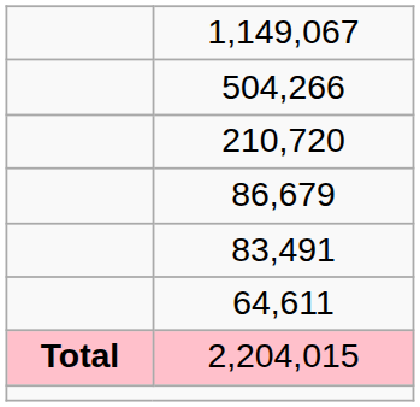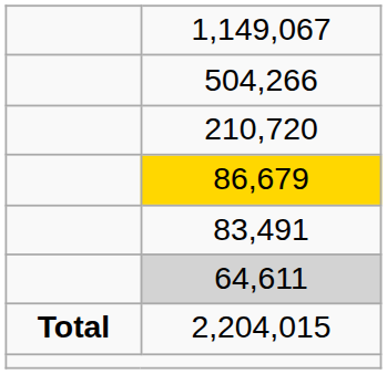86,679 | column 2: no background -> gold background
64,611 | column 2: no background -> lightgrey background
2,204,015 | column 1: pink background -> no background
2,204,015 | column 2: pink background -> no background
